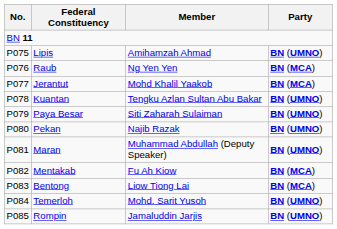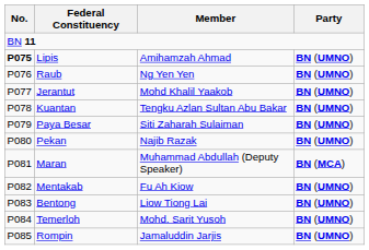Lipis | No.: normal -> bold
Raub | Party: BN (MCA) -> BN (UMNO)
Jerantut | Party: BN (MCA) -> BN (UMNO)
Maran | Party: BN (UMNO) -> BN (MCA)
Mentakab | Party: BN (MCA) -> BN (UMNO)
Bentong | Party: BN (MCA) -> BN (UMNO)
